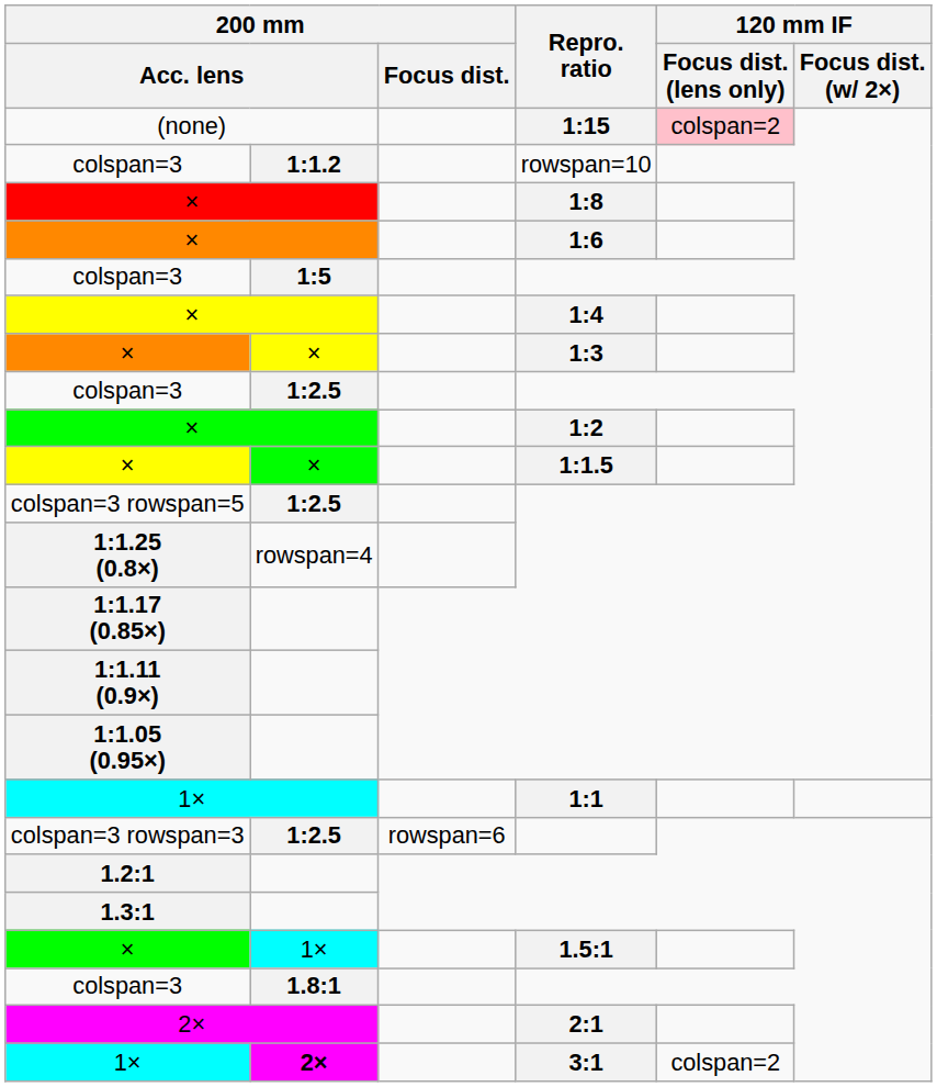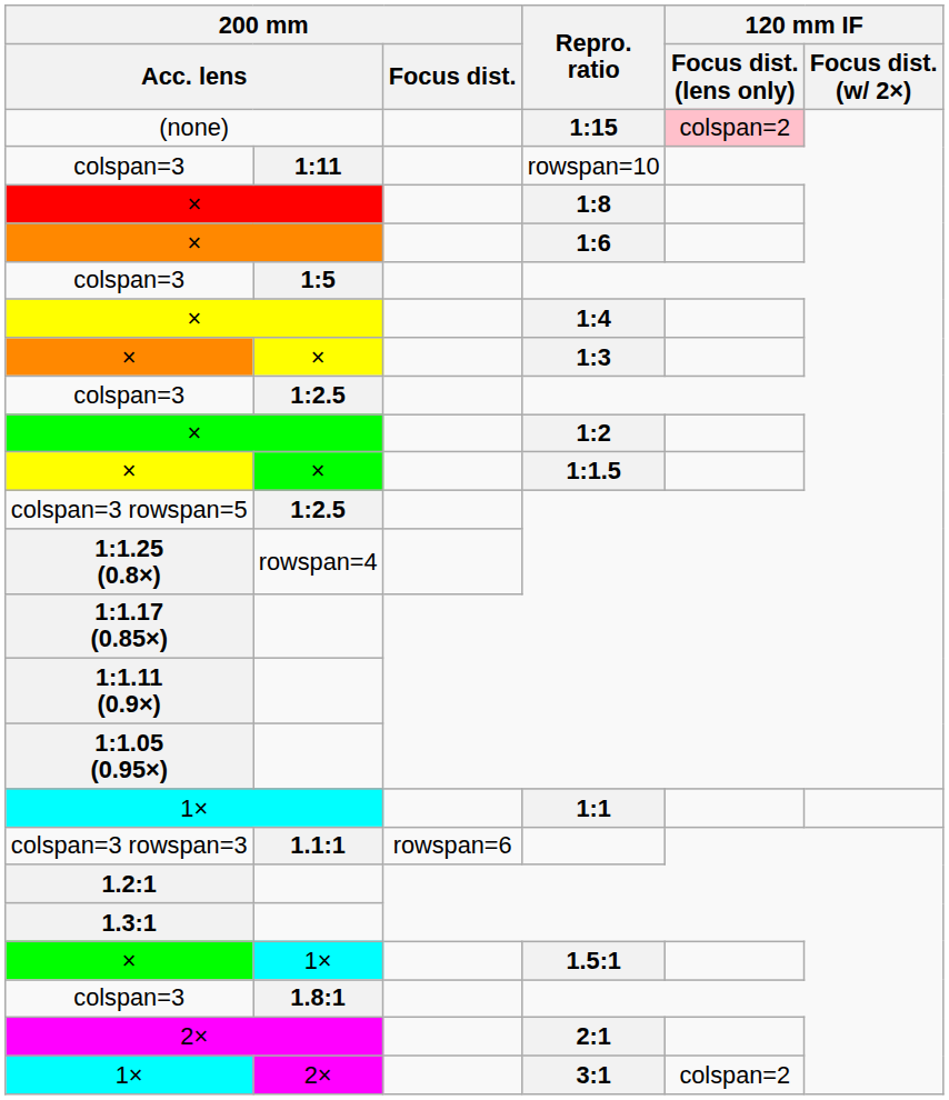colspan=3 / rowspan=10 | column 2: 1:1.2 -> 1:11
colspan=3 rowspan=3 | column 2: 1:2.5 -> 1.1:1
1× / 3:1 | column 2: bold -> normal
